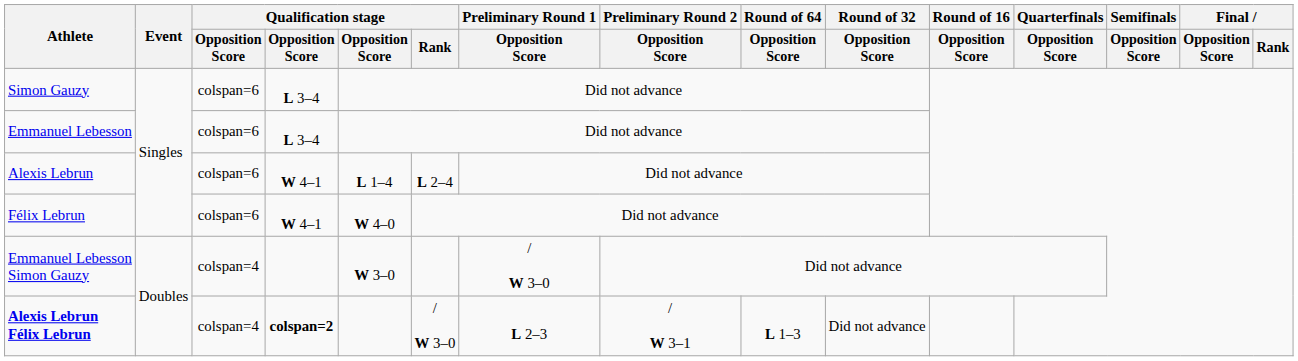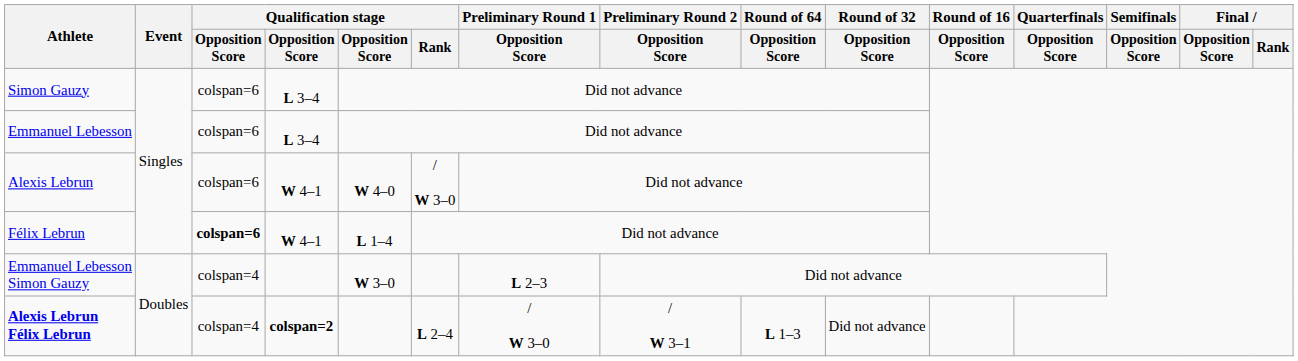Alexis Lebrun | column 5: L 1–4 -> W 4–0
Alexis Lebrun | Qualification stage / Rank: L 2–4 -> / W 3–0
Félix Lebrun | column 3: normal -> bold
Félix Lebrun | column 5: W 4–0 -> L 1–4
Emmanuel Lebesson Simon Gauzy | Preliminary Round 1 / Opposition Score: / W 3–0 -> L 2–3
Alexis Lebrun Félix Lebrun | Qualification stage / Rank: / W 3–0 -> L 2–4
Alexis Lebrun Félix Lebrun | Preliminary Round 1 / Opposition Score: L 2–3 -> / W 3–0
